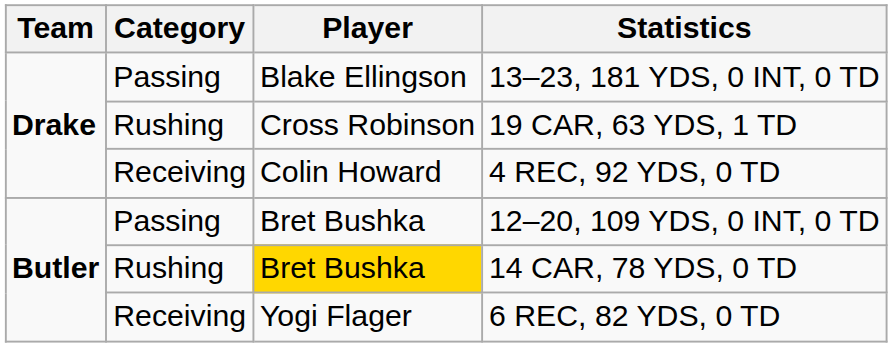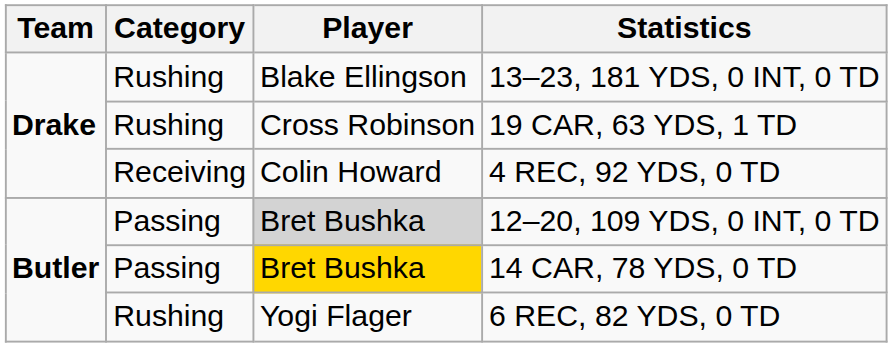13–23, 181 YDS, 0 INT, 0 TD | Category: Passing -> Rushing
12–20, 109 YDS, 0 INT, 0 TD | Player: no background -> lightgrey background
14 CAR, 78 YDS, 0 TD | Category: Rushing -> Passing
6 REC, 82 YDS, 0 TD | Category: Receiving -> Rushing
